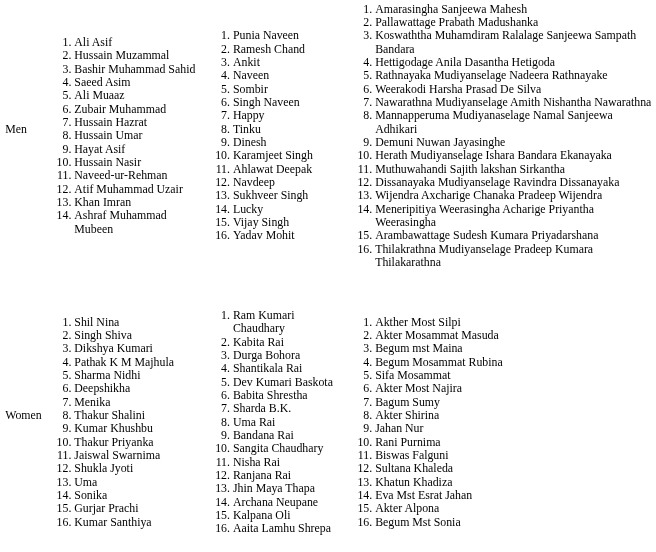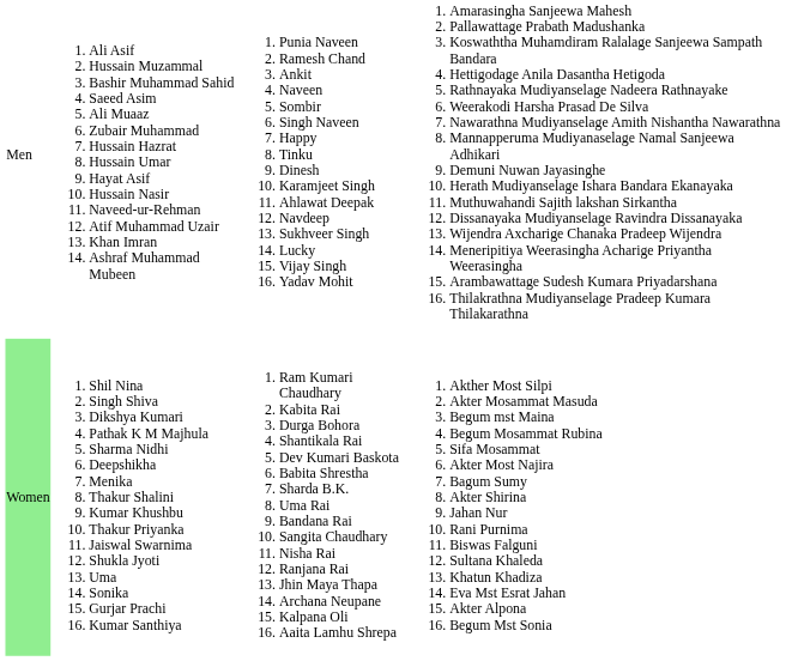Women | column 1: no background -> lightgreen background
